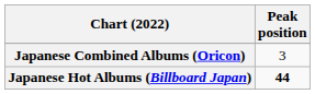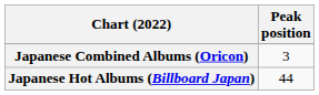Japanese Hot Albums (Billboard Japan) | Peak position: bold -> normal
